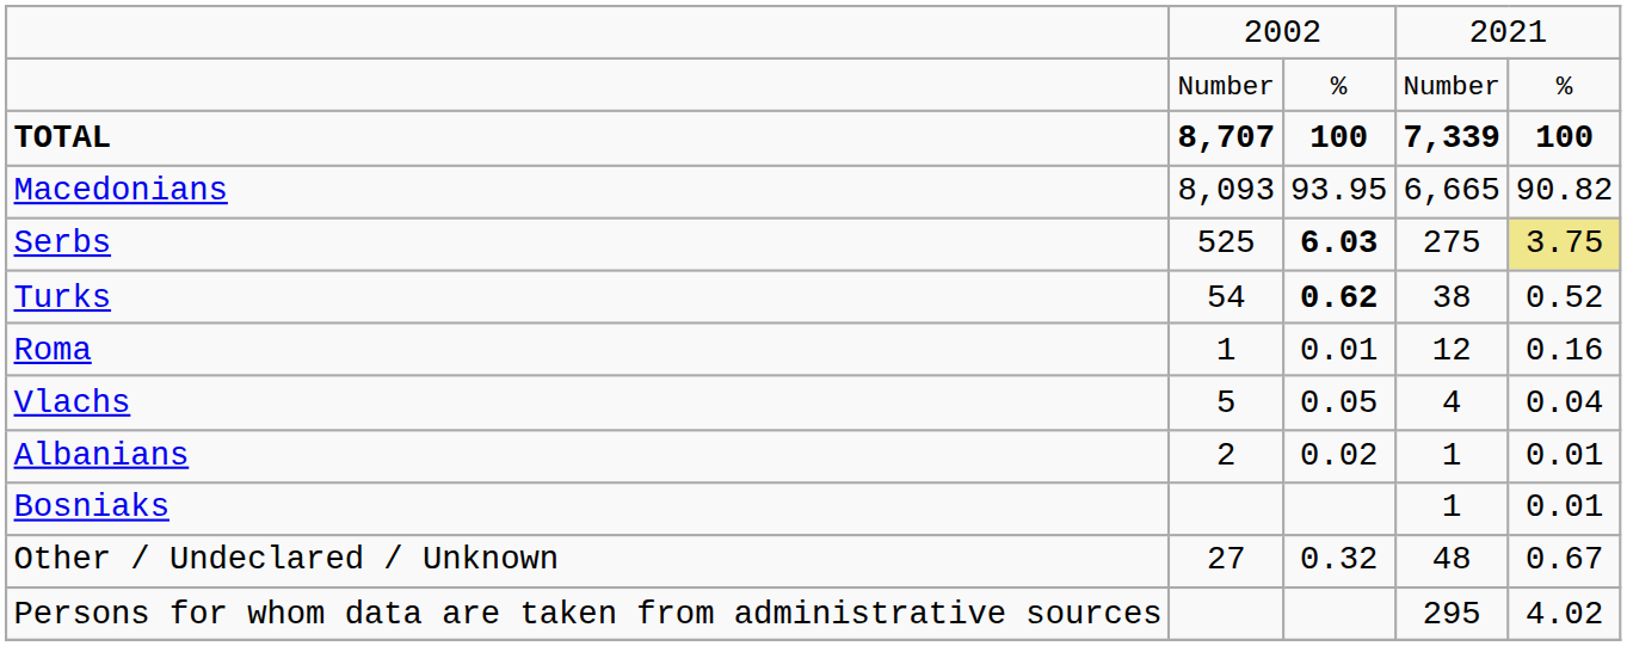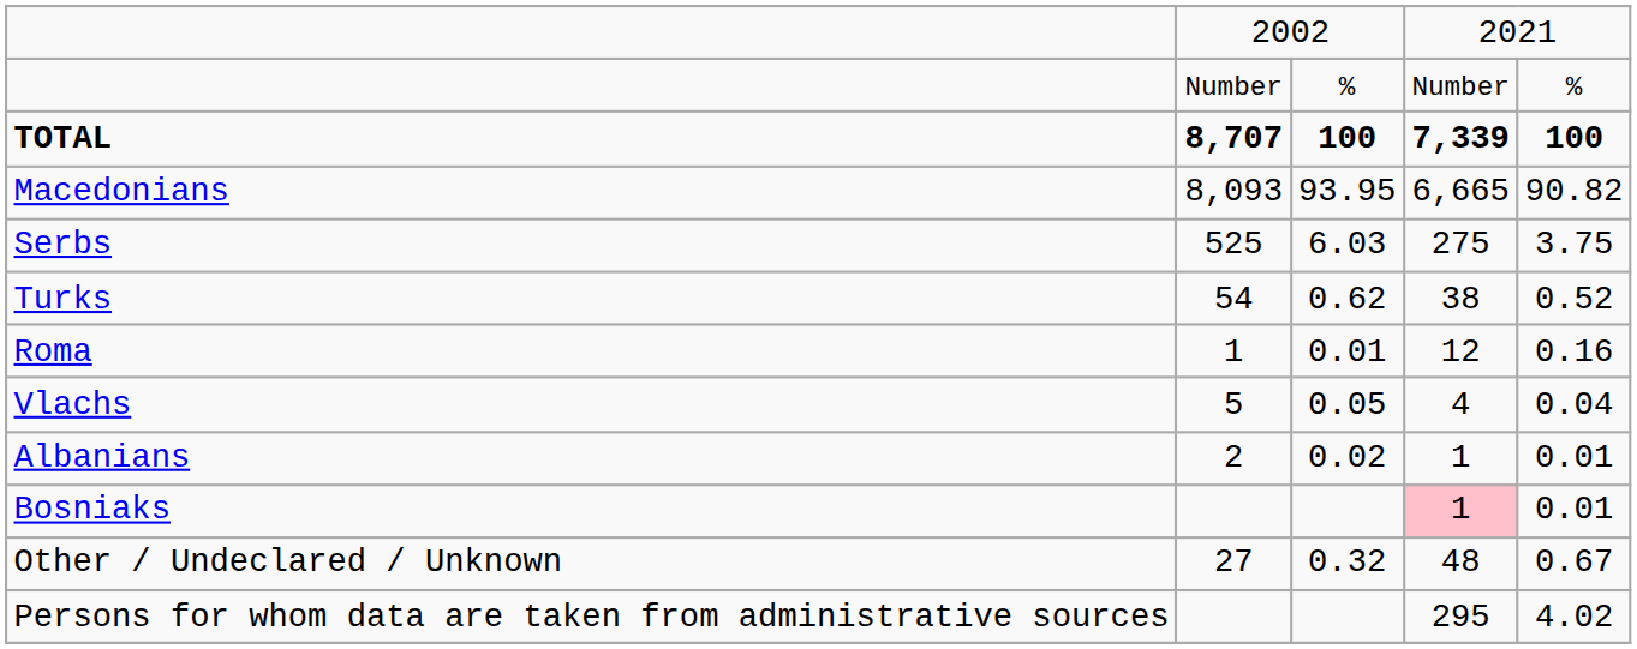Serbs | column 3: bold -> normal
Serbs | column 5: khaki background -> no background
Turks | column 3: bold -> normal
Bosniaks | column 4: no background -> pink background
